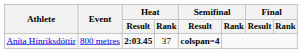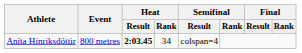Aníta Hinriksdóttir | Heat / Rank: 37 -> 34
Aníta Hinriksdóttir | Semifinal / Result: bold -> normal
